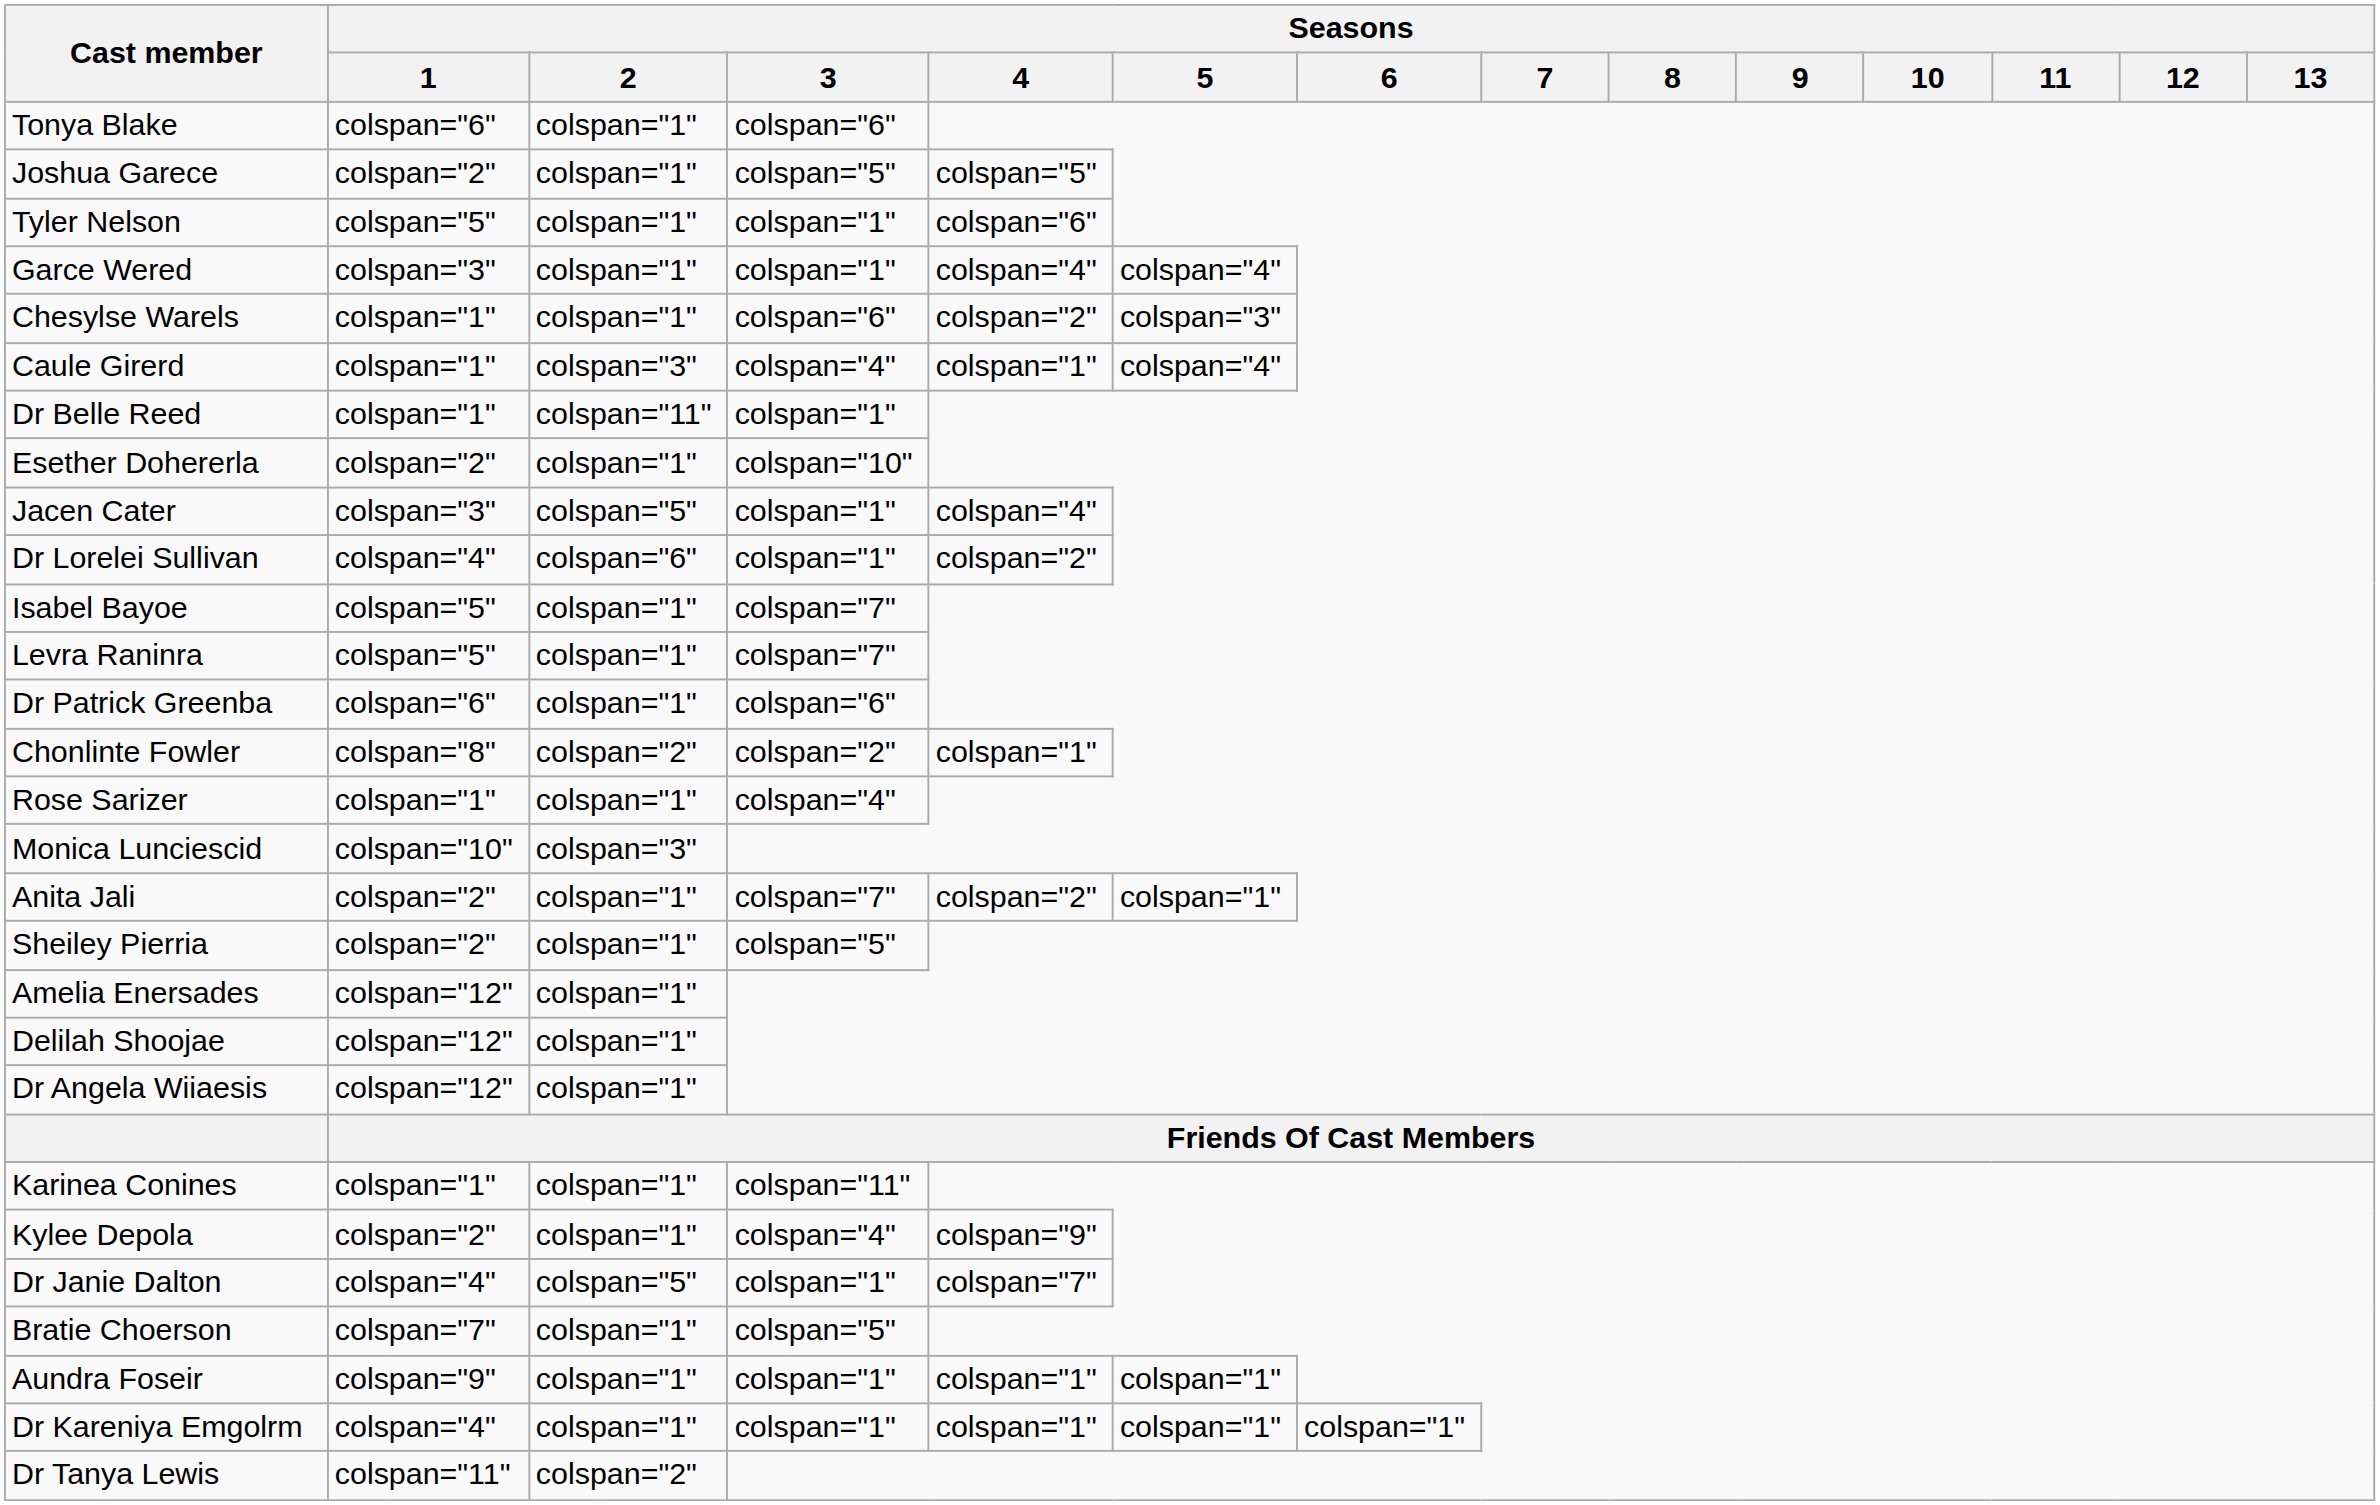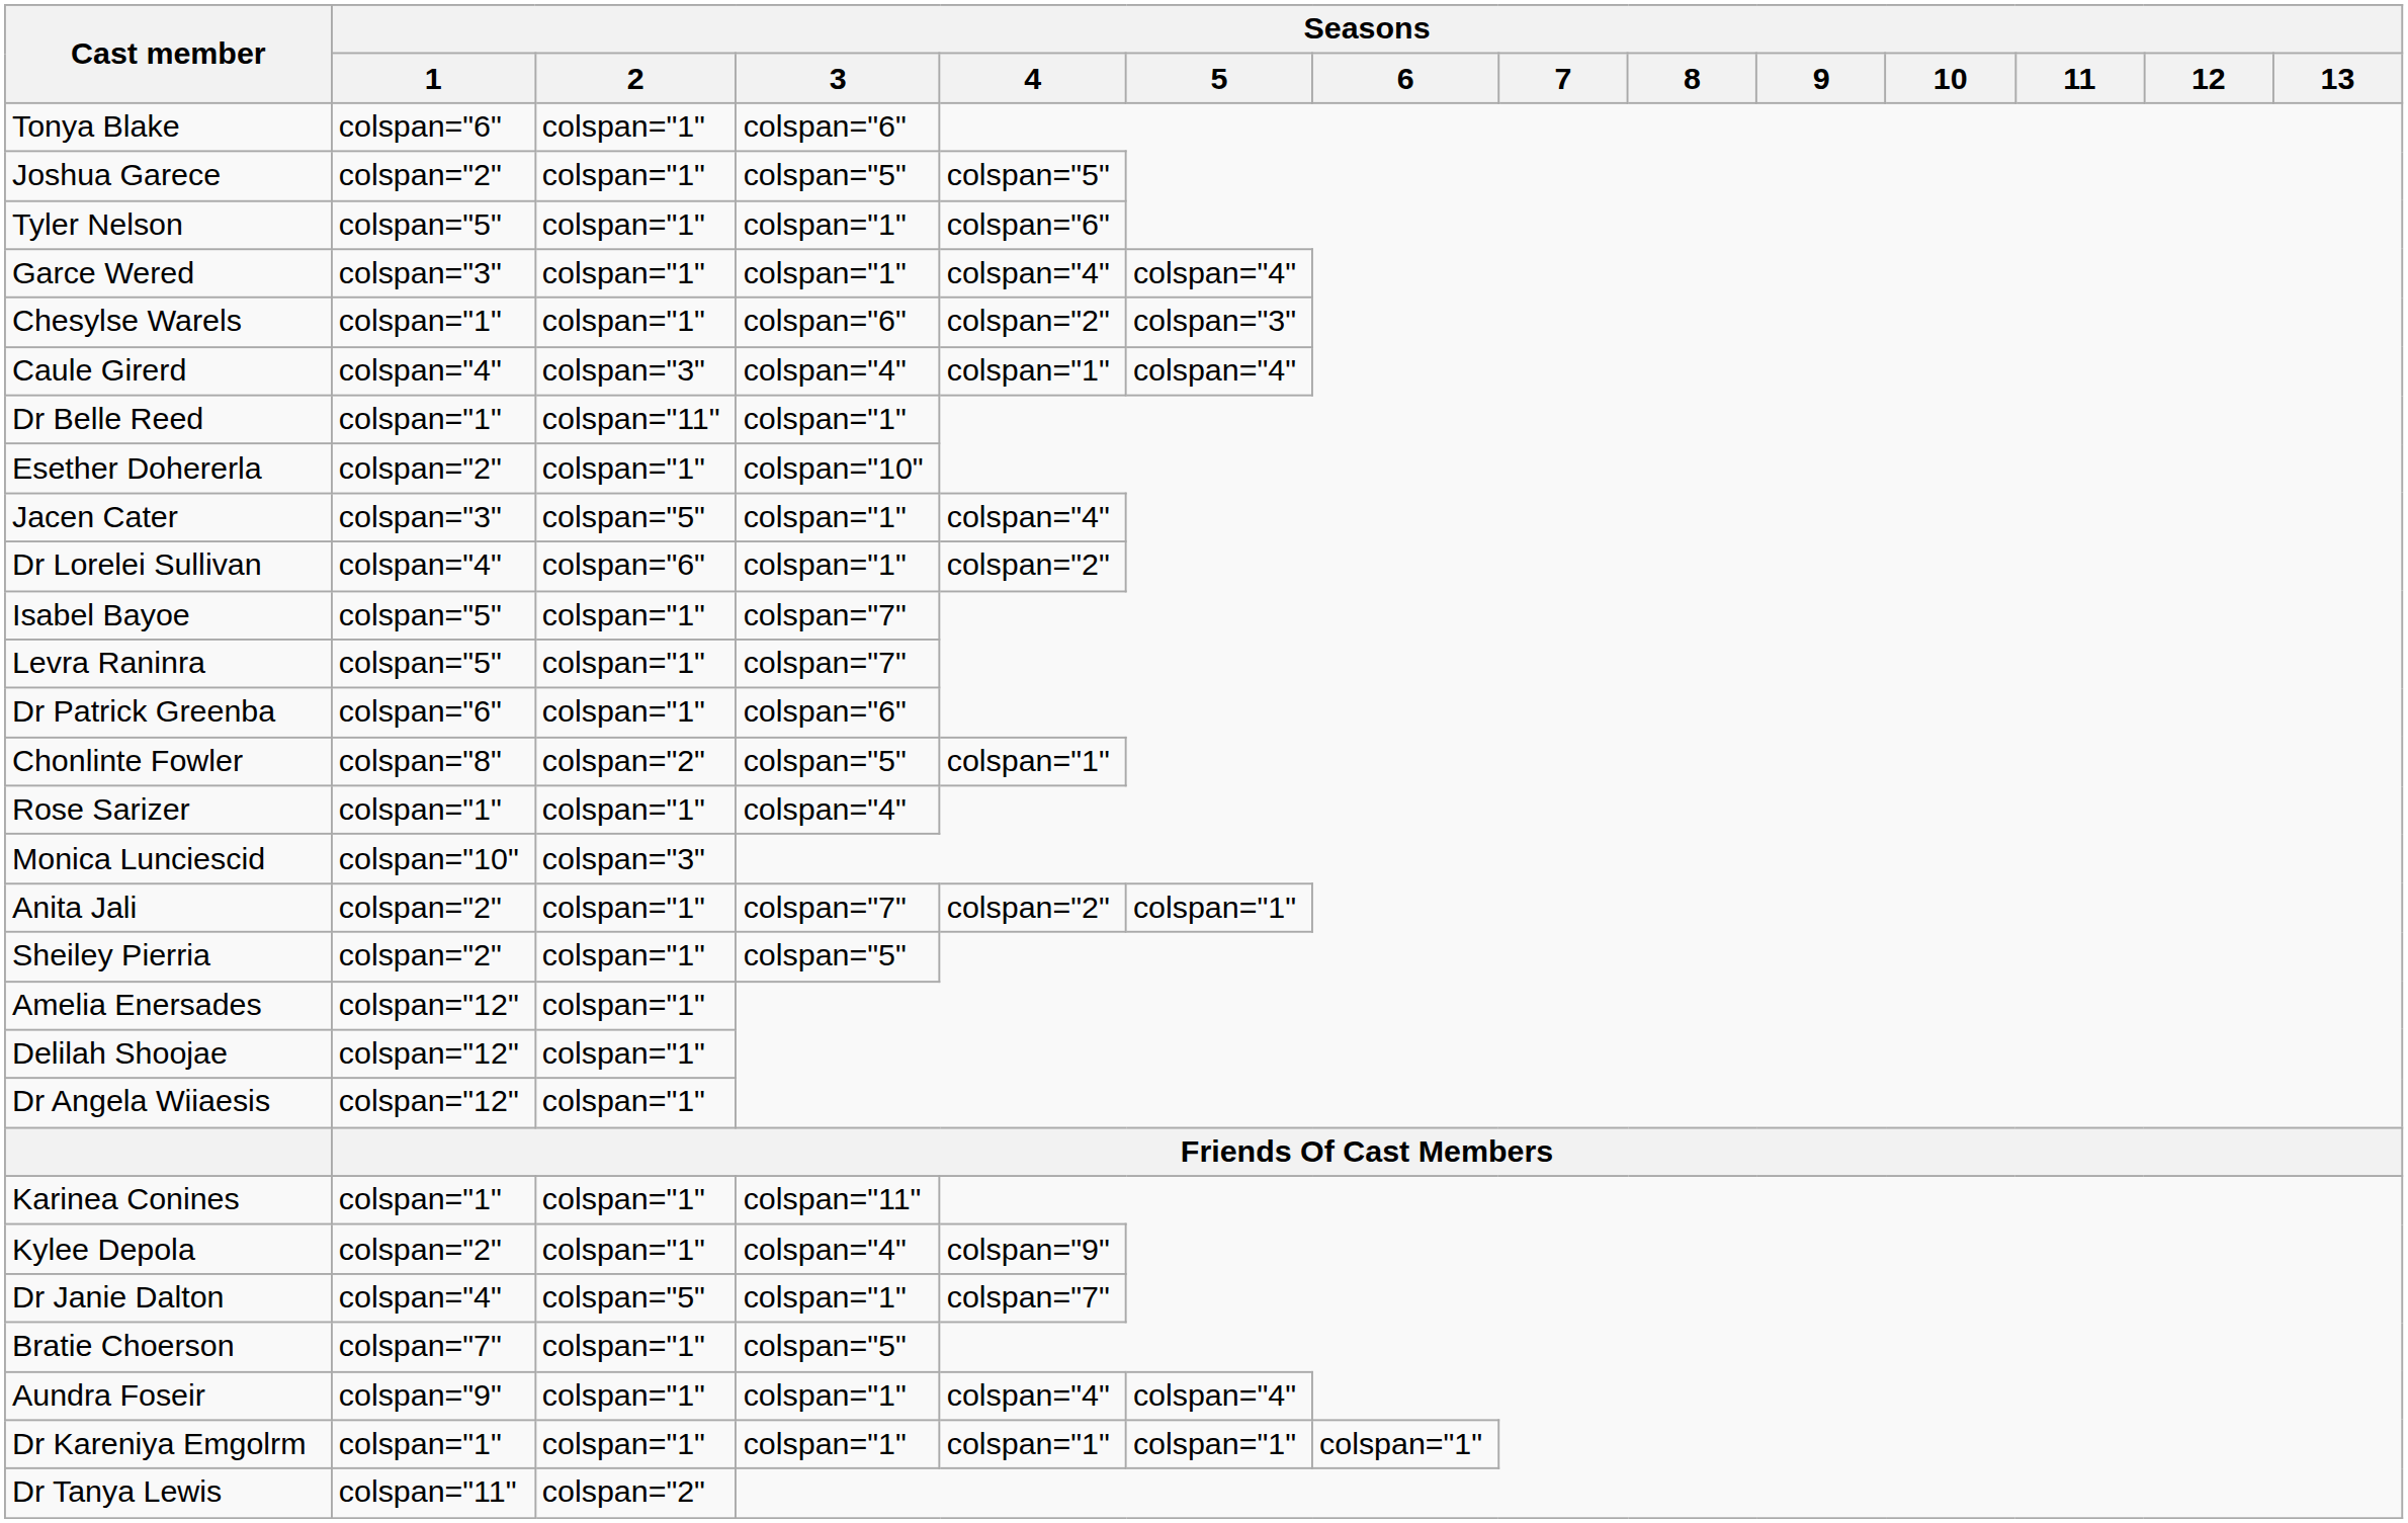Caule Girerd | Seasons / 1: colspan="1" -> colspan="4"
Chonlinte Fowler | Seasons / 3: colspan="2" -> colspan="5"
Aundra Foseir | Seasons / 4: colspan="1" -> colspan="4"
Aundra Foseir | Seasons / 5: colspan="1" -> colspan="4"
Dr Kareniya Emgolrm | Seasons / 1: colspan="4" -> colspan="1"
